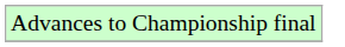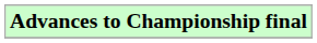row 1 | column 1: normal -> bold
